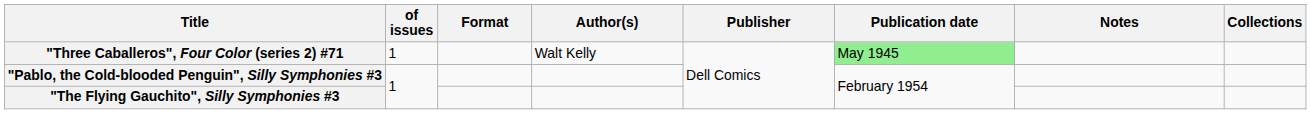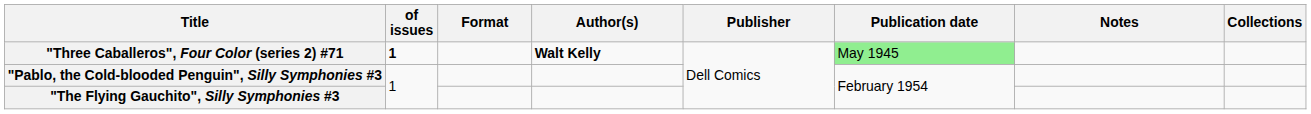"Three Caballeros", Four Color (series 2) #71 | of issues: normal -> bold
"Three Caballeros", Four Color (series 2) #71 | Author(s): normal -> bold
